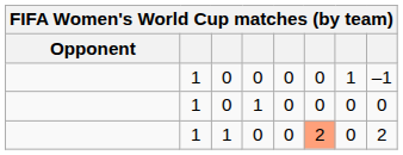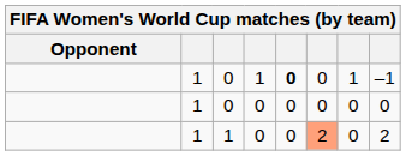row 3 | column 4: 0 -> 1
row 3 | column 5: normal -> bold
row 4 | column 4: 1 -> 0
